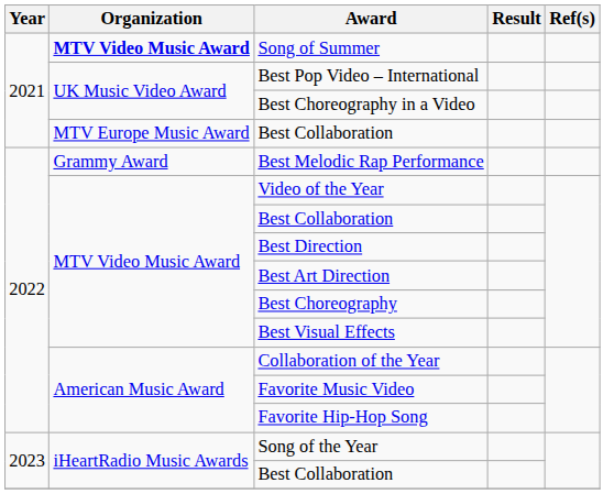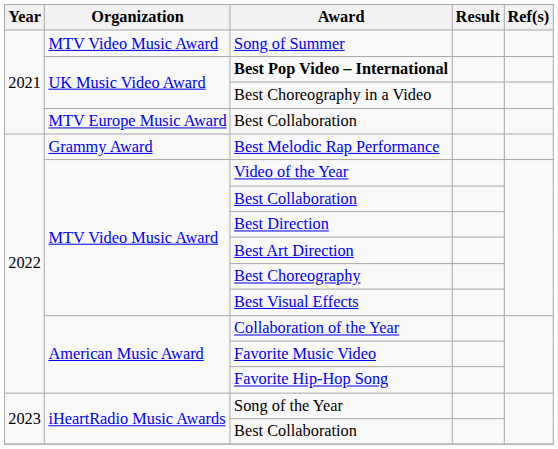Song of Summer | Organization: bold -> normal
Best Pop Video – International | Award: normal -> bold
